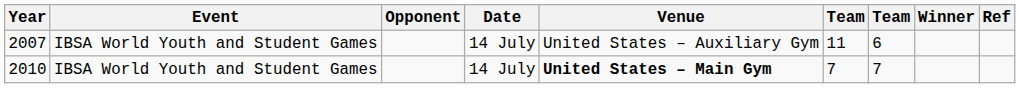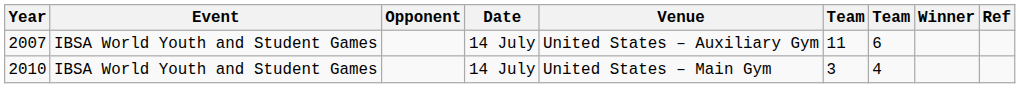row 3 | Venue: bold -> normal
row 3 | column 6: 7 -> 3
row 3 | column 7: 7 -> 4
